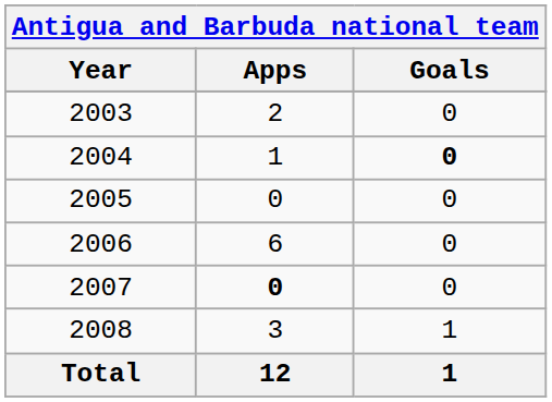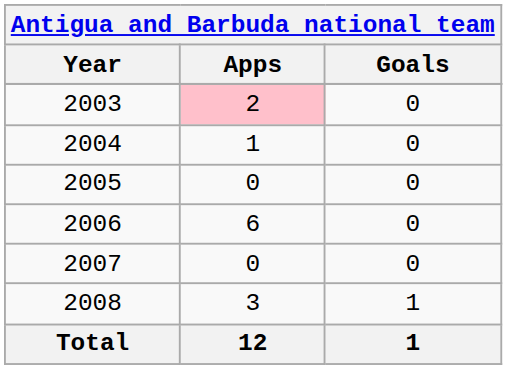2003 | Apps: no background -> pink background
2004 | Goals: bold -> normal
2007 | Apps: bold -> normal
